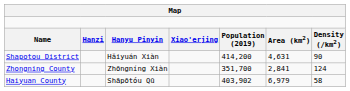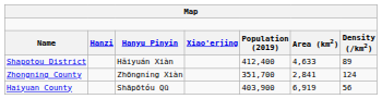Shapotou District | column 5: 414,200 -> 412,400
Shapotou District | column 6: 4,631 -> 4,633
Shapotou District | column 7: 90 -> 89
Haiyuan County | column 5: 403,902 -> 403,900
Haiyuan County | column 6: 6,979 -> 6,919
Haiyuan County | column 7: 58 -> 56
